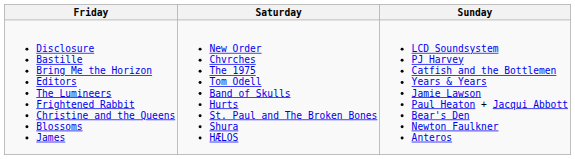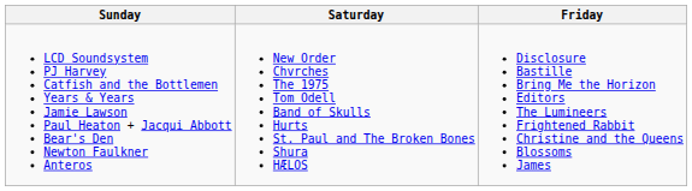columns swapped: Friday <-> Sunday
